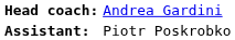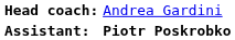Assistant: | column 2: normal -> bold
